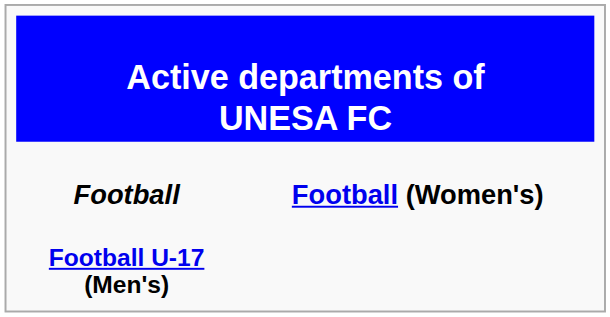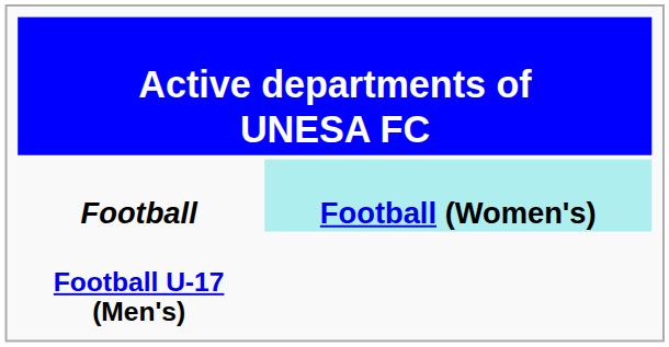Football | column 2: no background -> paleturquoise background
